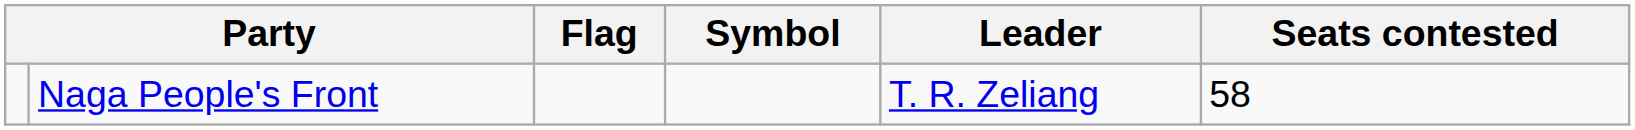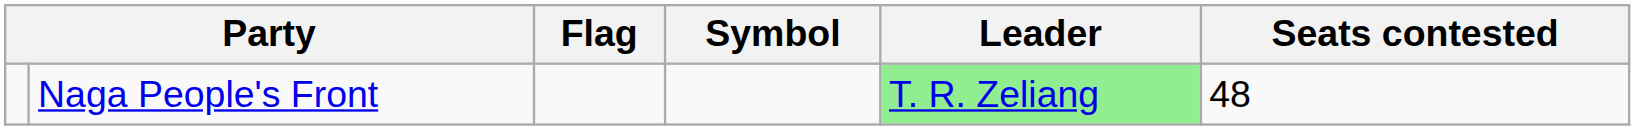Naga People's Front | Leader: no background -> lightgreen background
Naga People's Front | Seats contested: 58 -> 48
